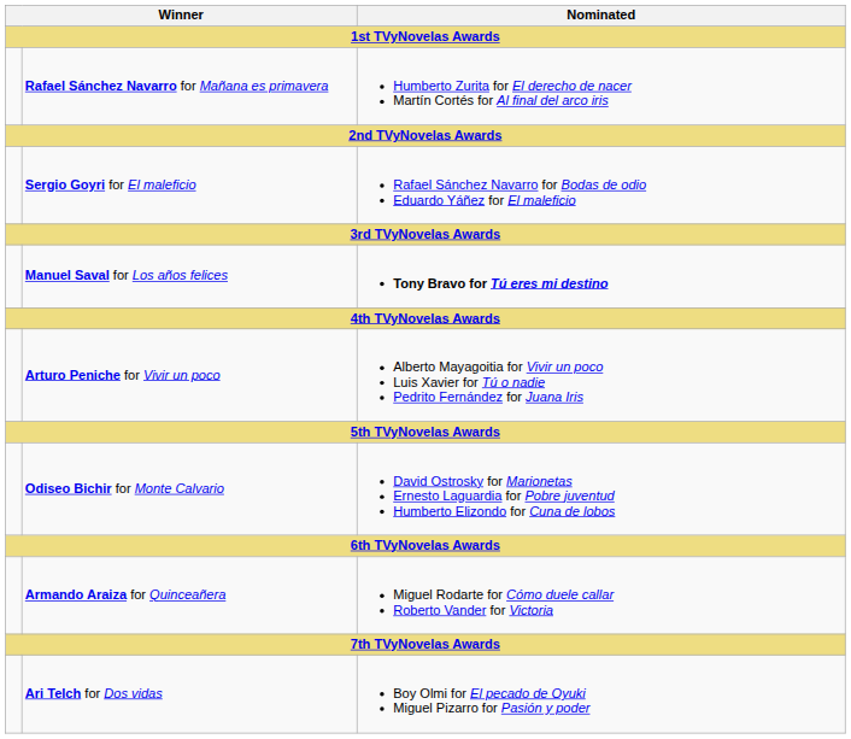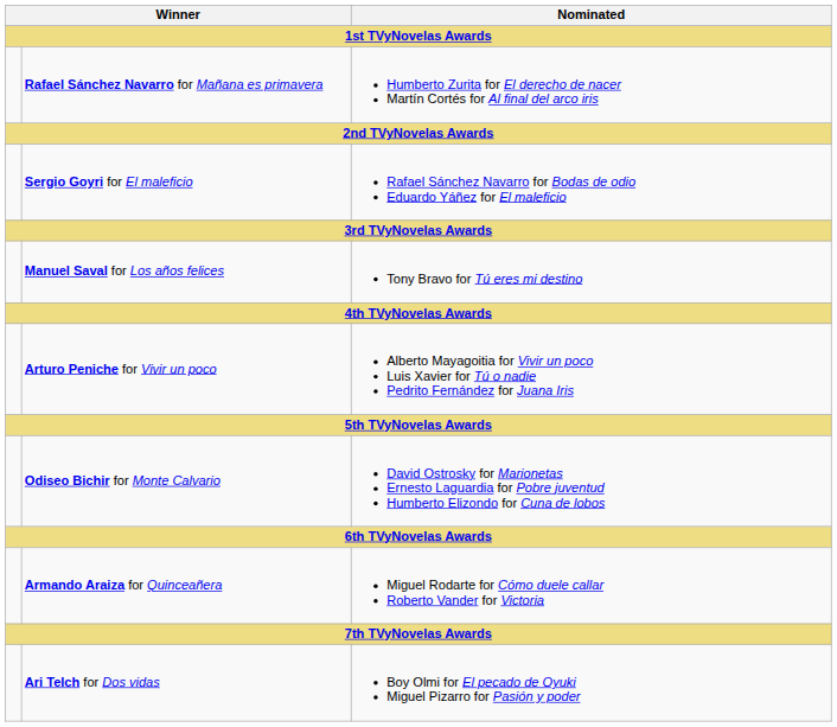Manuel Saval for Los años felices | Nominated: bold -> normal
